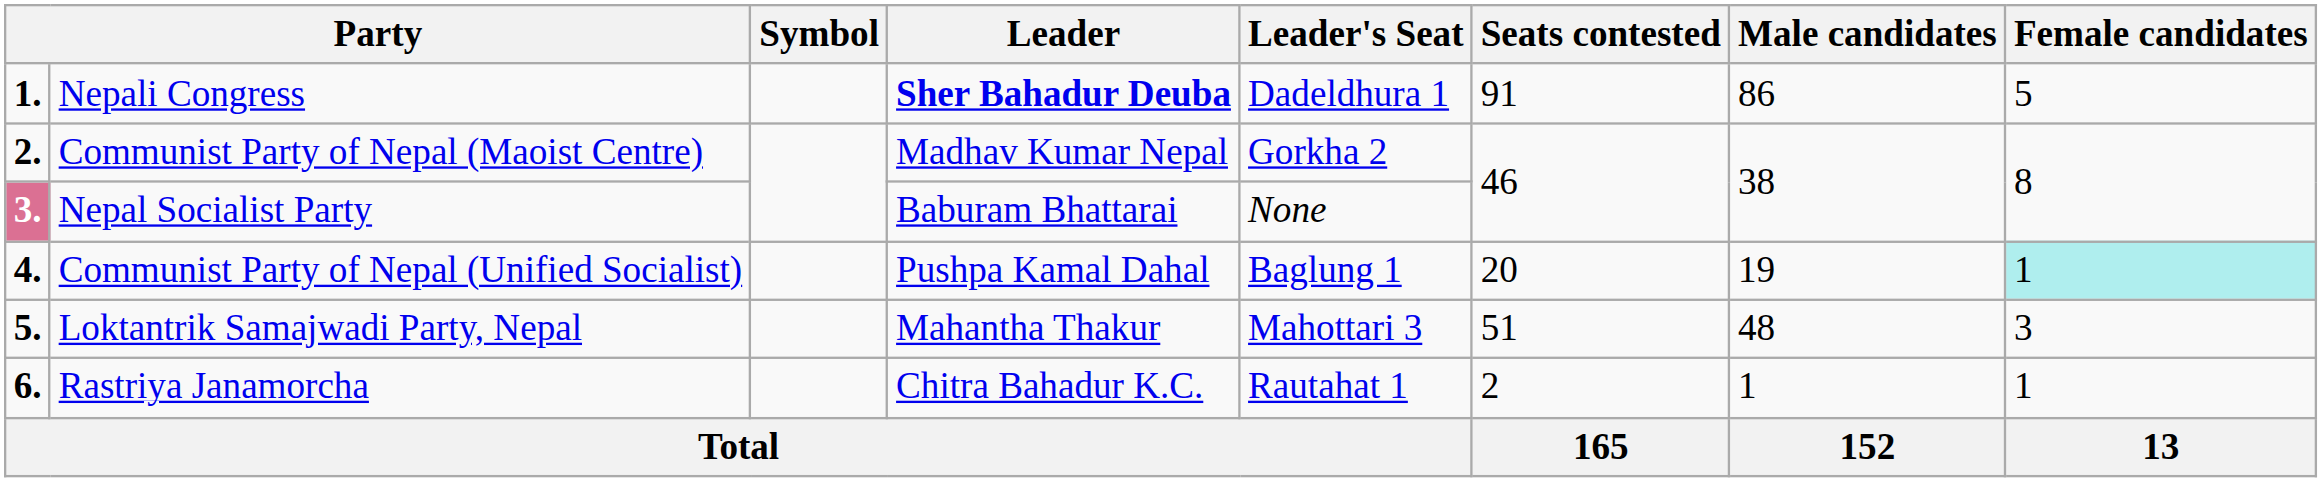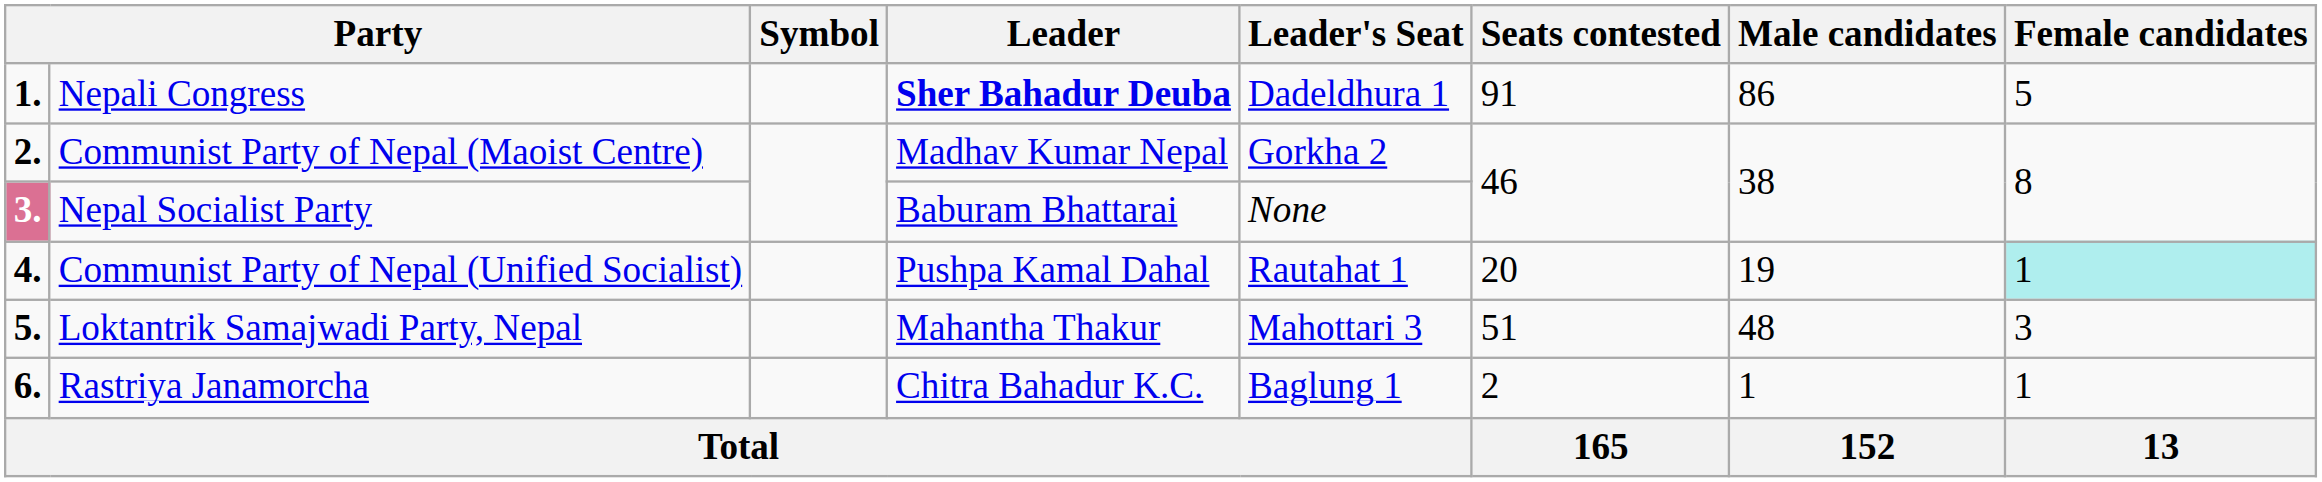Communist Party of Nepal (Unified Socialist) | Leader's Seat: Baglung 1 -> Rautahat 1
Rastriya Janamorcha | Leader's Seat: Rautahat 1 -> Baglung 1
